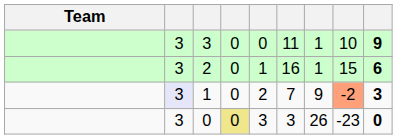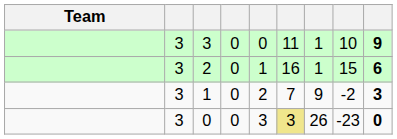row 4 | column 2: lavender background -> no background
row 4 | column 8: lightsalmon background -> no background
row 5 | column 4: khaki background -> no background
row 5 | column 6: no background -> khaki background
